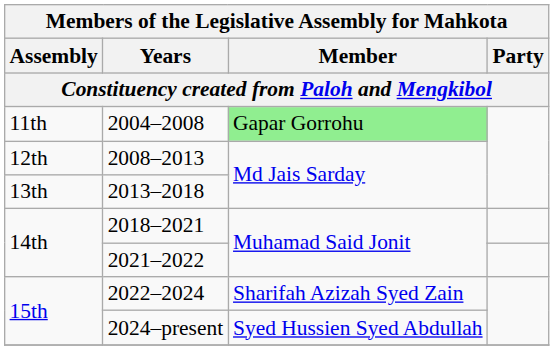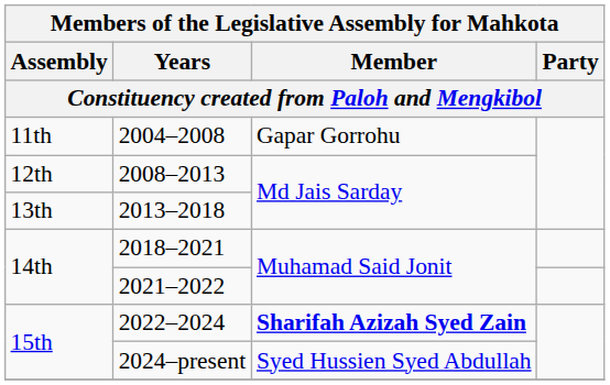2004–2008 | Member: lightgreen background -> no background
2022–2024 | Member: normal -> bold
